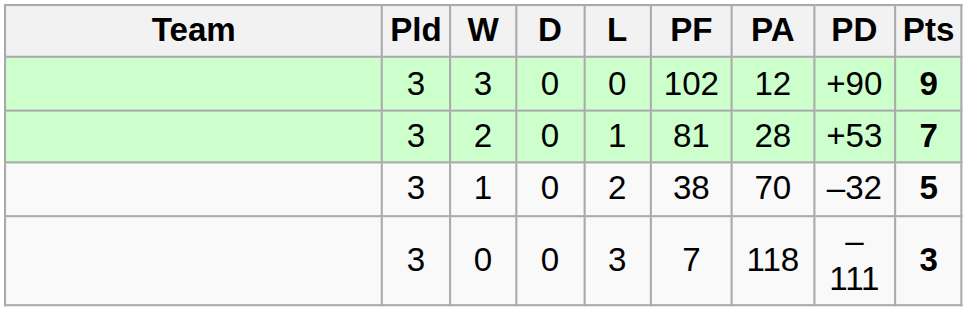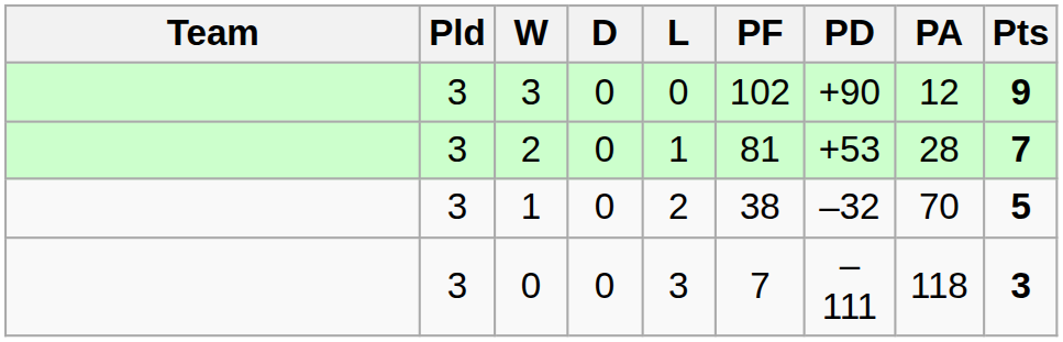columns swapped: PA <-> PD
